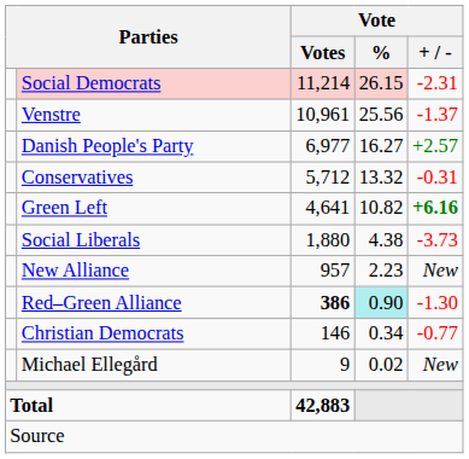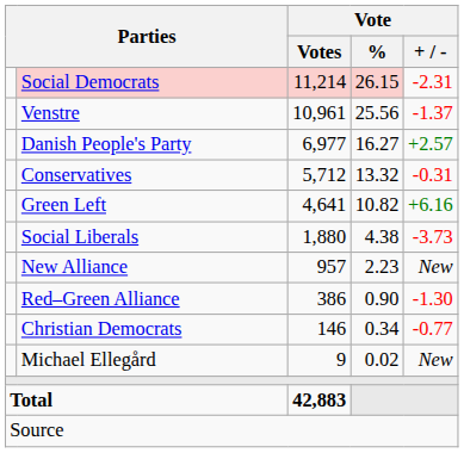Green Left | Vote / + / -: bold -> normal
Red–Green Alliance | Vote / Votes: bold -> normal
Red–Green Alliance | Vote / %: paleturquoise background -> no background
